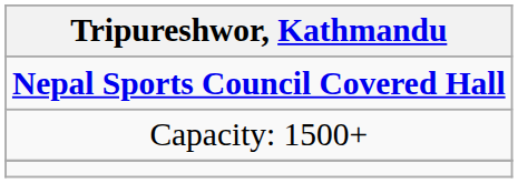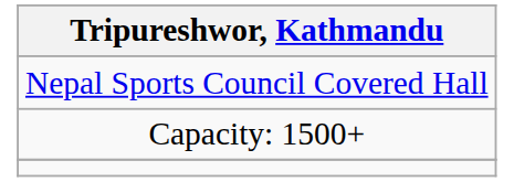row 2 | column 1: bold -> normal
